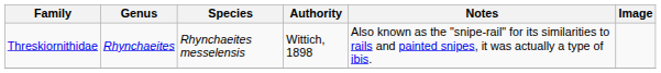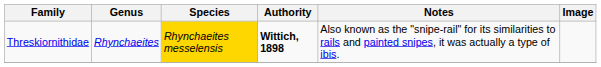Threskiornithidae | Species: no background -> gold background
Threskiornithidae | Authority: normal -> bold
